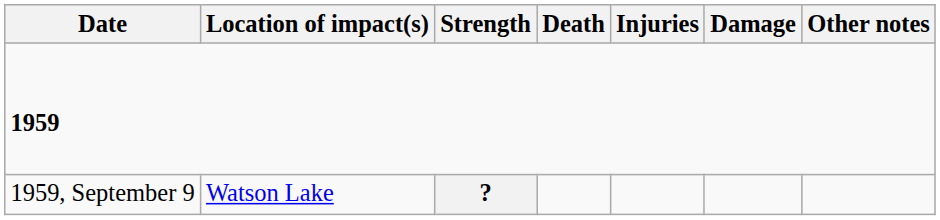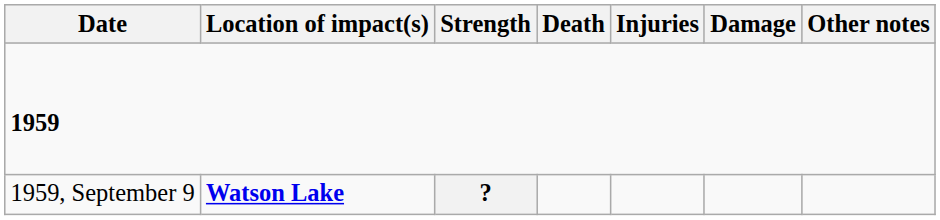1959, September 9 | Location of impact(s): normal -> bold
